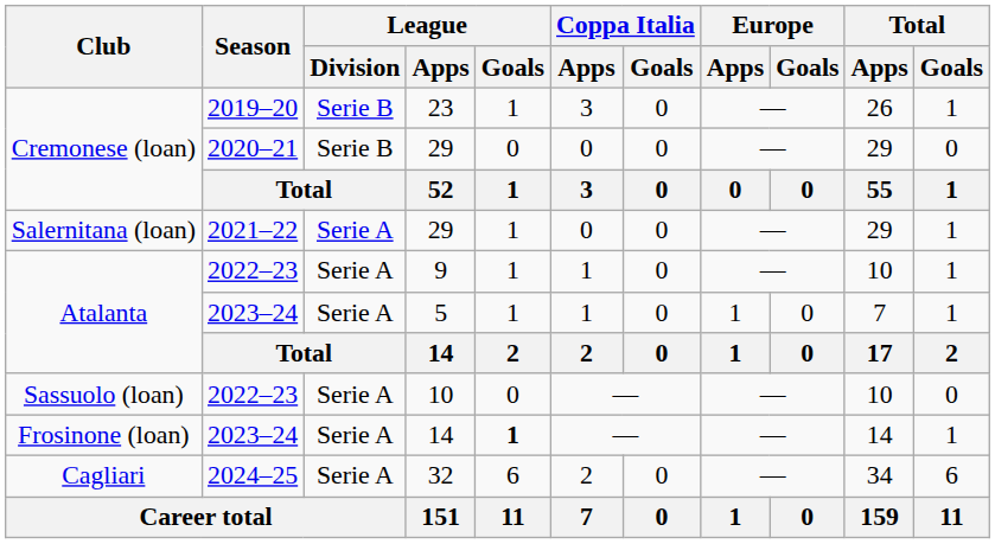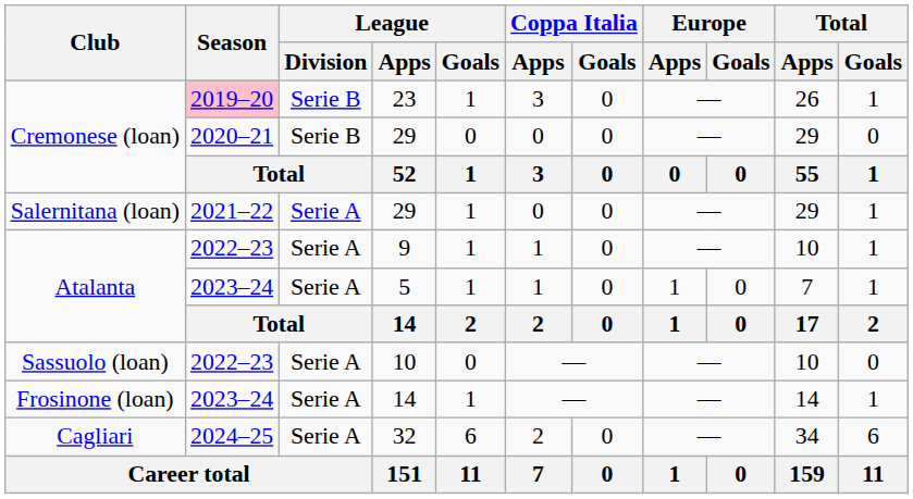23 | Season: no background -> pink background
Frosinone (loan) / 14 | League / Goals: bold -> normal
